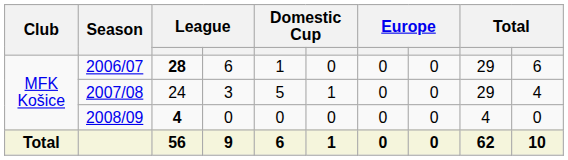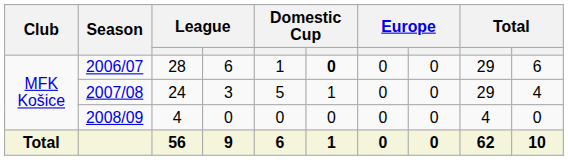2006/07 | column 3: bold -> normal
2006/07 | column 6: normal -> bold
2008/09 | column 3: bold -> normal
